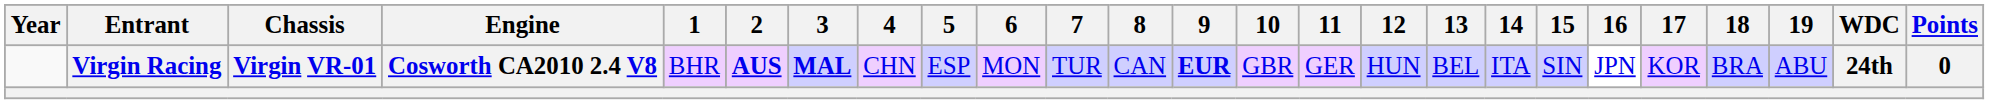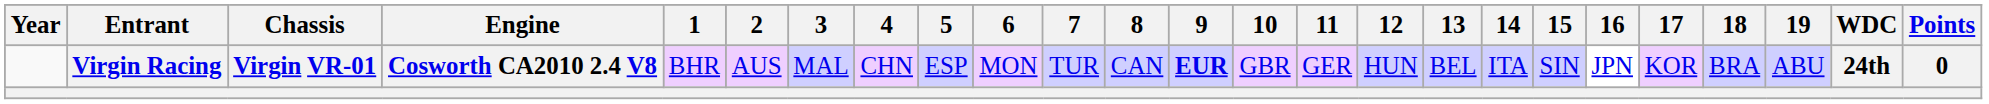Virgin Racing | 2: bold -> normal
Virgin Racing | 3: bold -> normal
